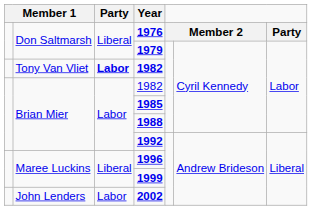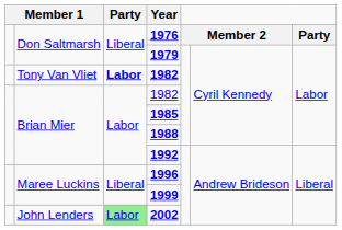2002 | Party: no background -> lightgreen background
